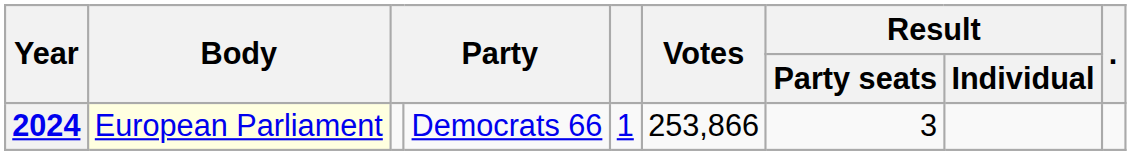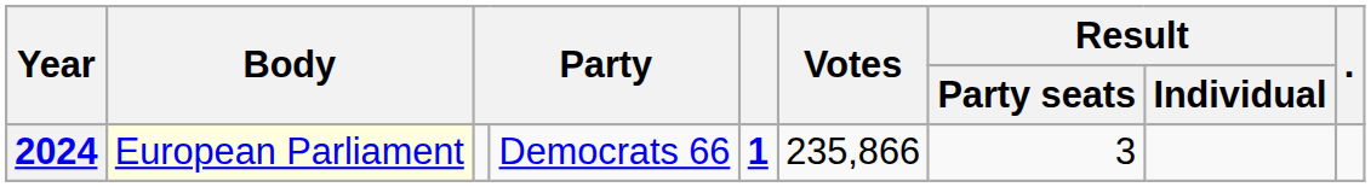2024 | column 5: normal -> bold
2024 | Votes: 253,866 -> 235,866
